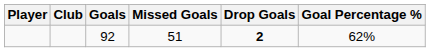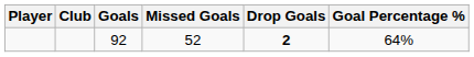row 2 | Missed Goals: 51 -> 52
row 2 | Goal Percentage %: 62% -> 64%
